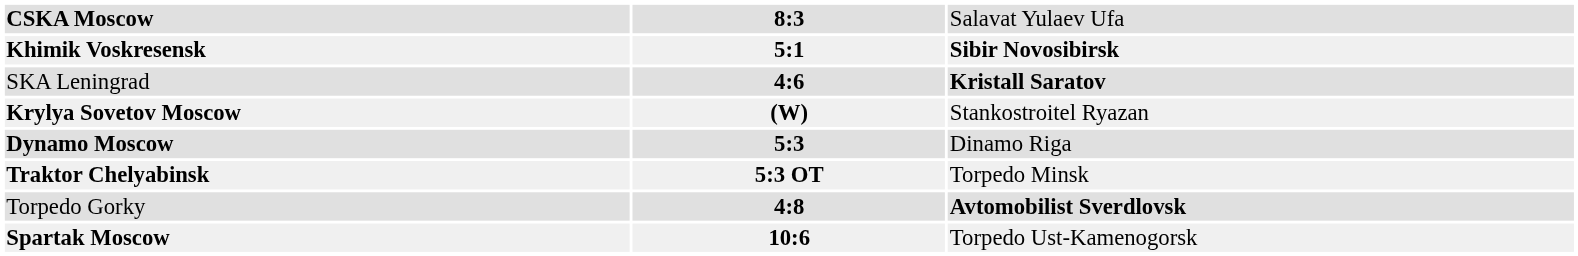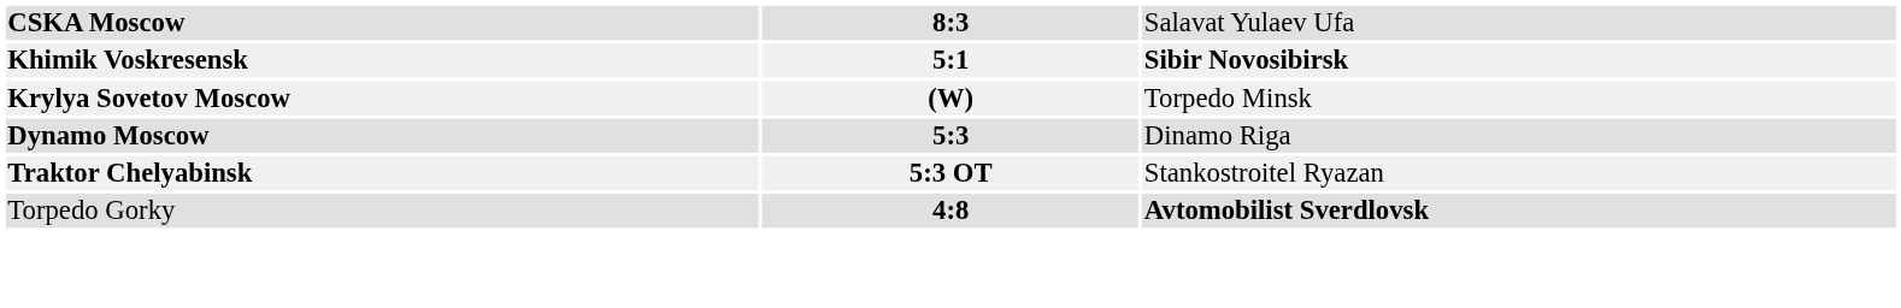- row: SKA Leningrad | 4:6 | Kristall Saratov
Krylya Sovetov Moscow | column 3: Stankostroitel Ryazan -> Torpedo Minsk
Traktor Chelyabinsk | column 3: Torpedo Minsk -> Stankostroitel Ryazan
- row: Spartak Moscow | 10:6 | Torpedo Ust-Kamenogorsk
